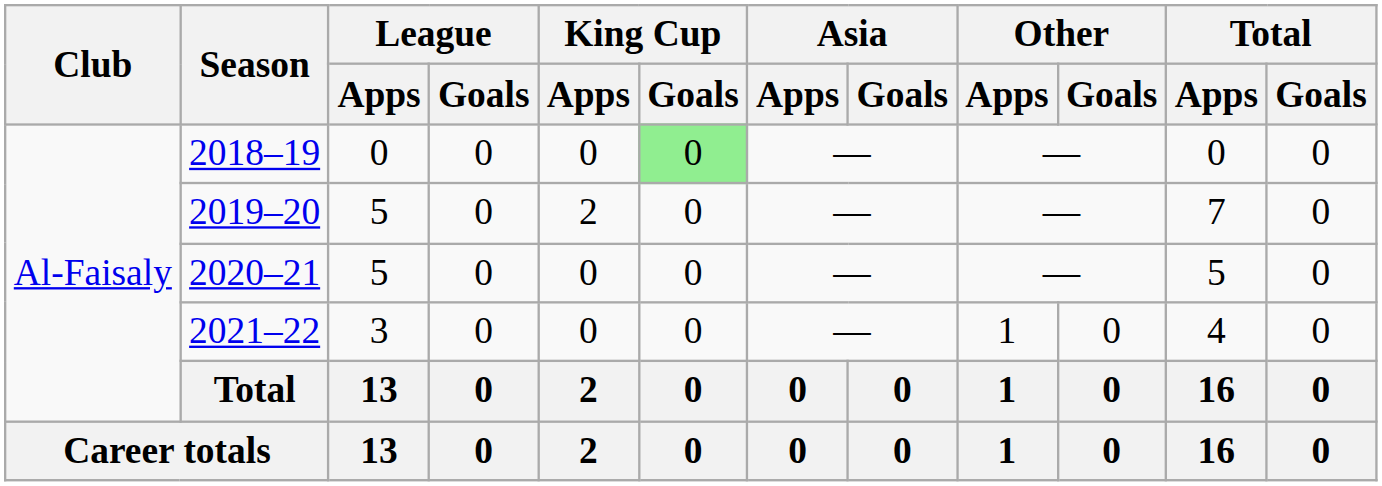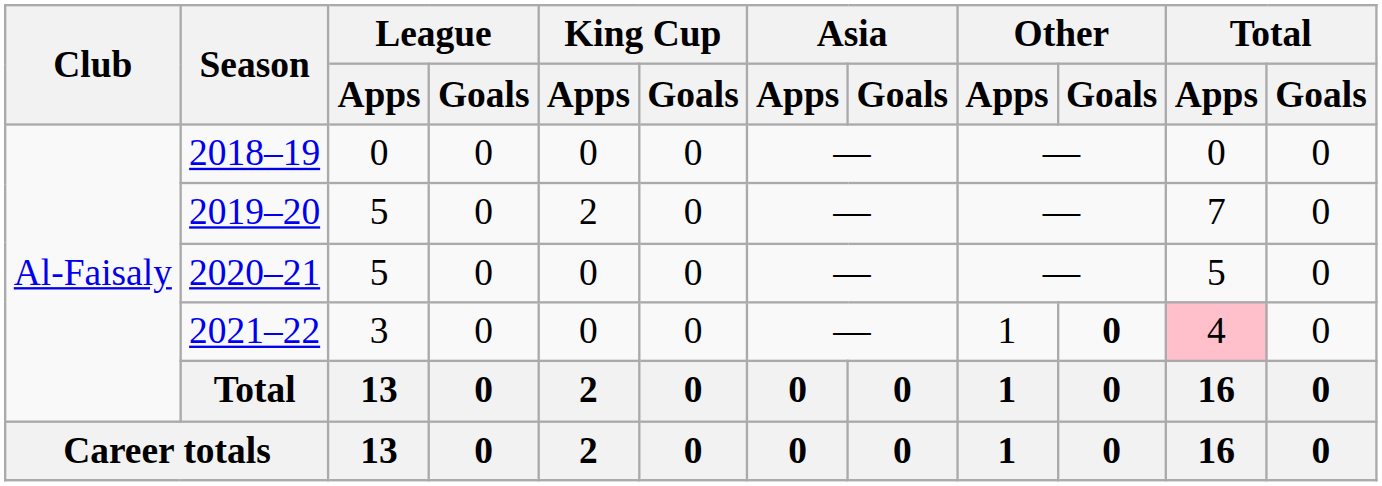2018–19 | King Cup / Goals: lightgreen background -> no background
2021–22 | Other / Goals: normal -> bold
2021–22 | Total / Apps: no background -> pink background
